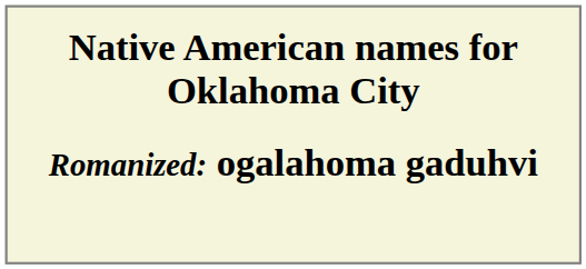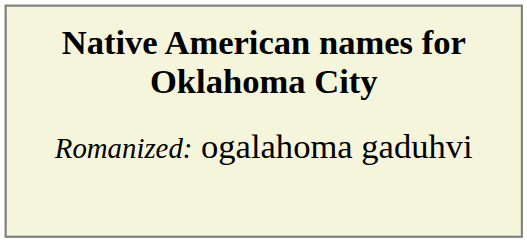row 2 | column 1: bold -> normal
